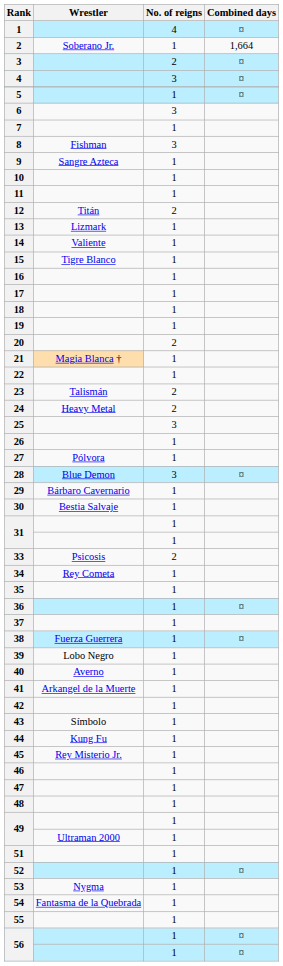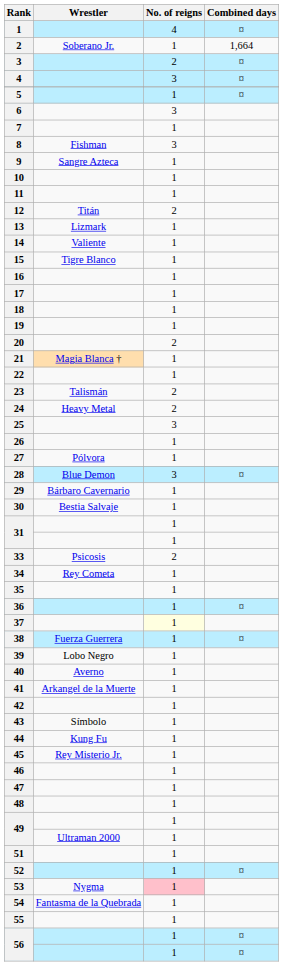37 | No. of reigns: no background -> lightyellow background
53 | No. of reigns: no background -> pink background
